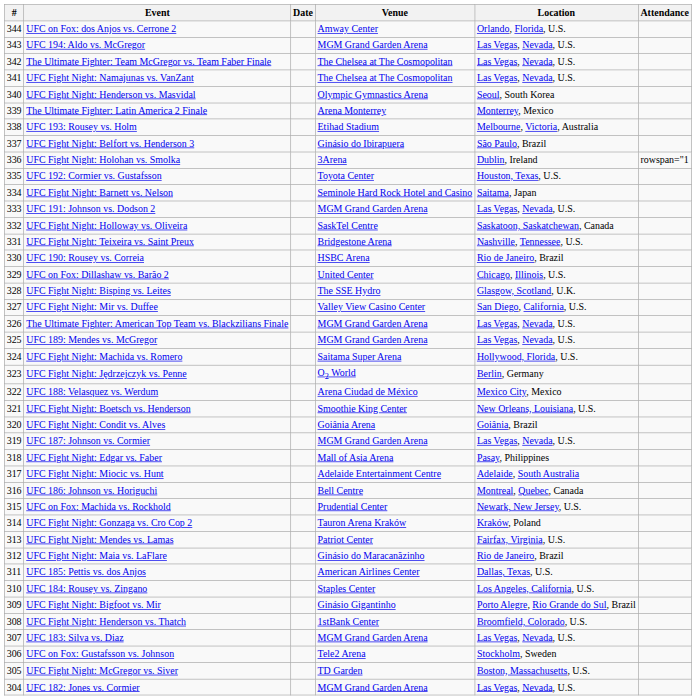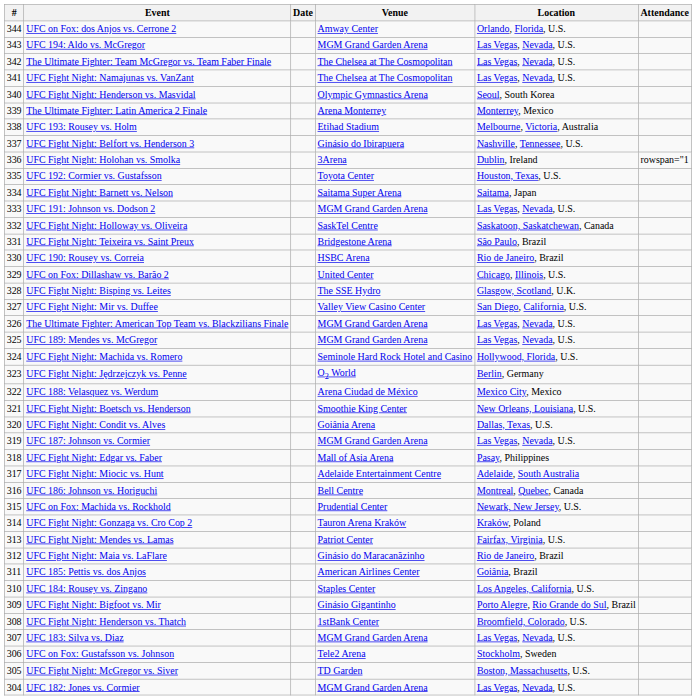UFC Fight Night: Belfort vs. Henderson 3 | Location: São Paulo, Brazil -> Nashville, Tennessee, U.S.
UFC Fight Night: Barnett vs. Nelson | Venue: Seminole Hard Rock Hotel and Casino -> Saitama Super Arena
UFC Fight Night: Teixeira vs. Saint Preux | Location: Nashville, Tennessee, U.S. -> São Paulo, Brazil
UFC Fight Night: Machida vs. Romero | Venue: Saitama Super Arena -> Seminole Hard Rock Hotel and Casino
UFC Fight Night: Condit vs. Alves | Location: Goiânia, Brazil -> Dallas, Texas, U.S.
UFC 185: Pettis vs. dos Anjos | Location: Dallas, Texas, U.S. -> Goiânia, Brazil
